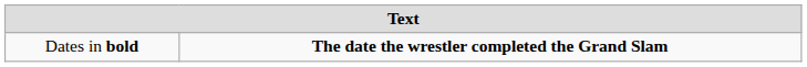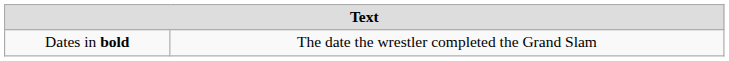Dates in bold | column 2: bold -> normal
